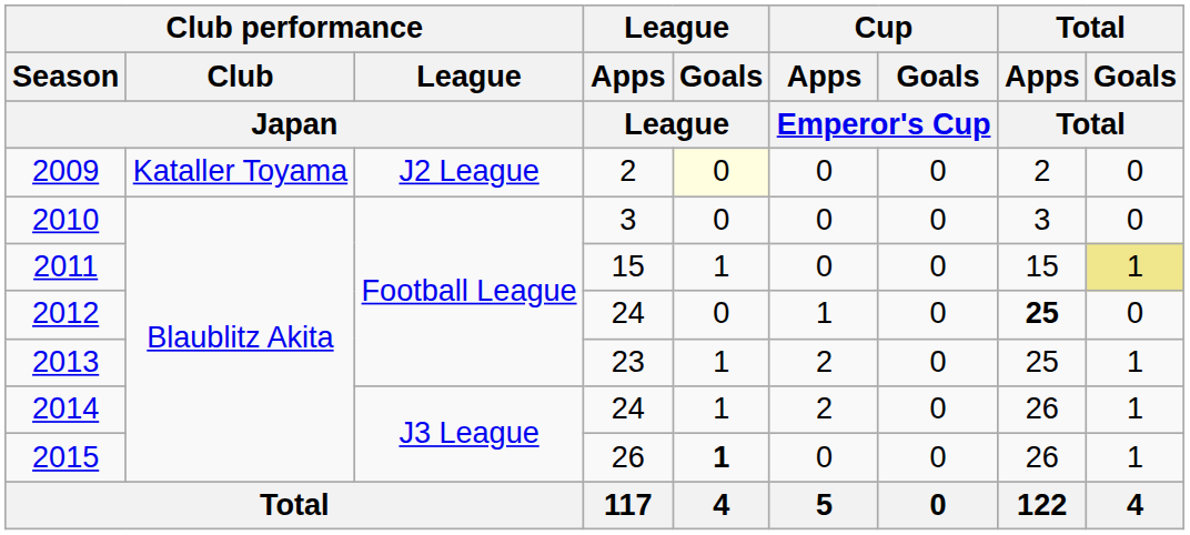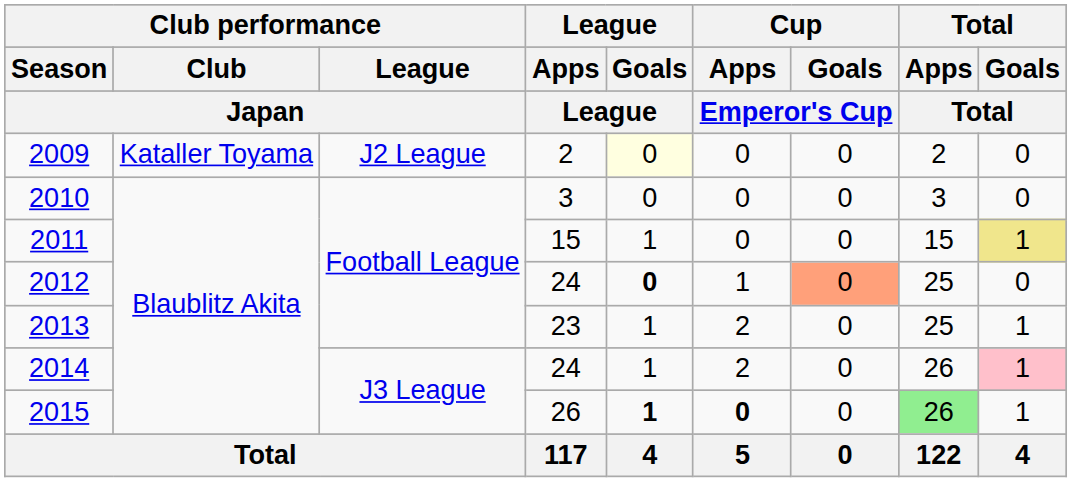2012 | League / Goals / League: normal -> bold
2012 | Cup / Goals / Emperor's Cup: no background -> lightsalmon background
2012 | Total / Apps / Total: bold -> normal
2014 | Total / Goals / Total: no background -> pink background
2015 | Cup / Apps / Emperor's Cup: normal -> bold
2015 | Total / Apps / Total: no background -> lightgreen background
